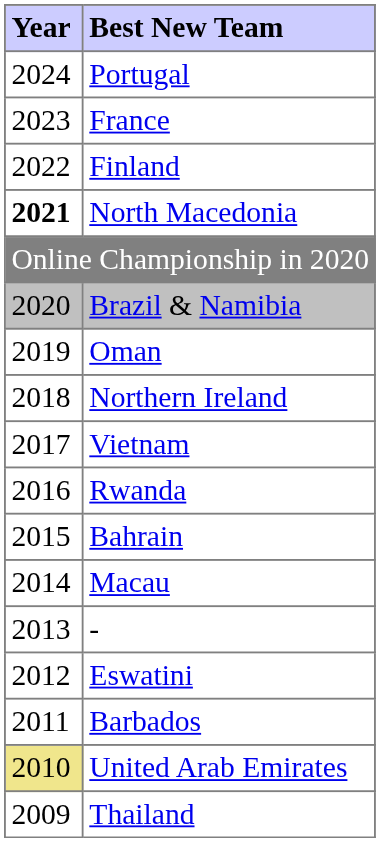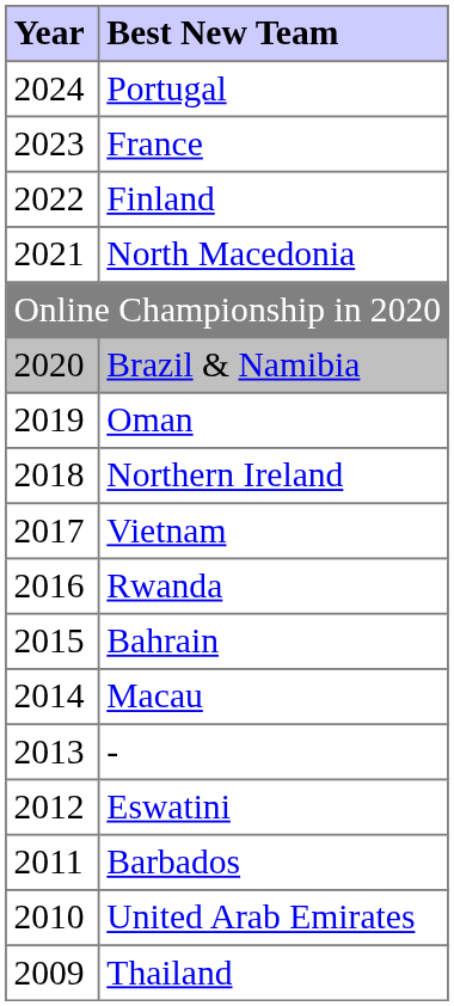North Macedonia | Year: bold -> normal
United Arab Emirates | Year: khaki background -> no background
